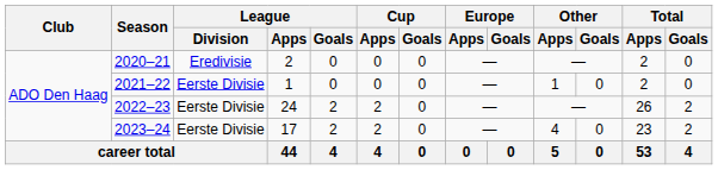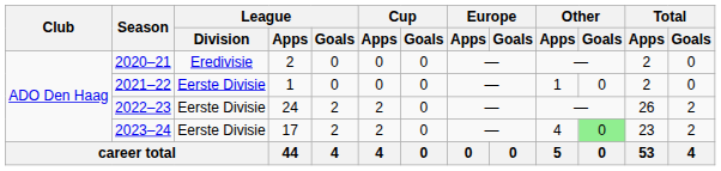2023–24 | Other / Goals: no background -> lightgreen background
